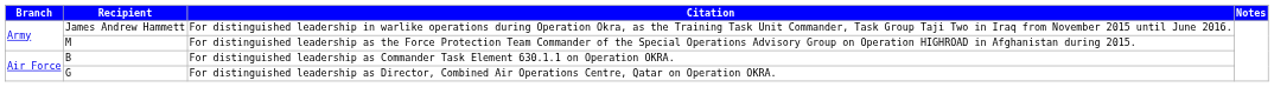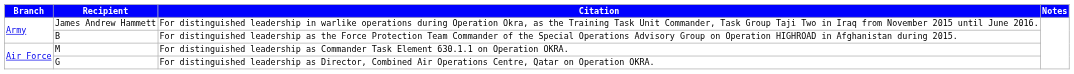row 3 | Recipient: M -> B
row 4 | Recipient: B -> M
